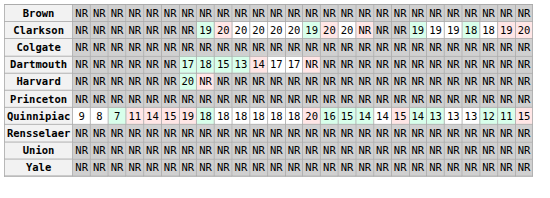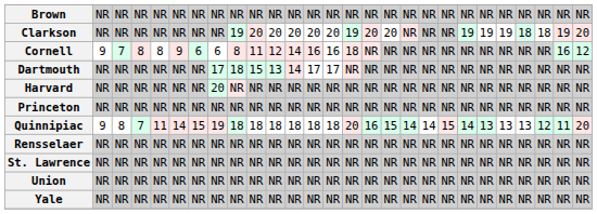- row: Colgate | NR | NR | NR | NR | NR | NR | NR | NR | NR | NR | NR | NR | NR | NR | NR | NR | NR | NR | NR | NR | NR | NR | NR | NR | NR | NR
+ row: Cornell | 9 | 7 | 8 | 8 | 9 | 6 | 6 | 8 | 11 | 12 | 14 | 16 | 16 | 18 | NR | NR | NR | NR | NR | NR | NR | NR | NR | NR | 16 | 12
Quinnipiac | column 27: 15 -> 20
+ row: St. Lawrence | NR | NR | NR | NR | NR | NR | NR | NR | NR | NR | NR | NR | NR | NR | NR | NR | NR | NR | NR | NR | NR | NR | NR | NR | NR | NR
